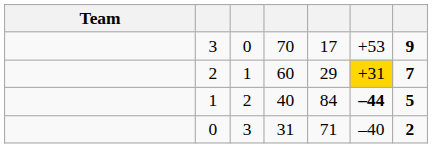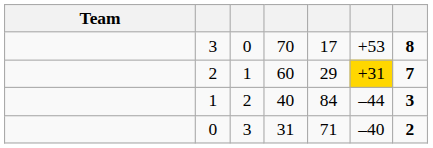row 2 | column 7: 9 -> 8
row 4 | column 6: bold -> normal
row 4 | column 7: 5 -> 3
